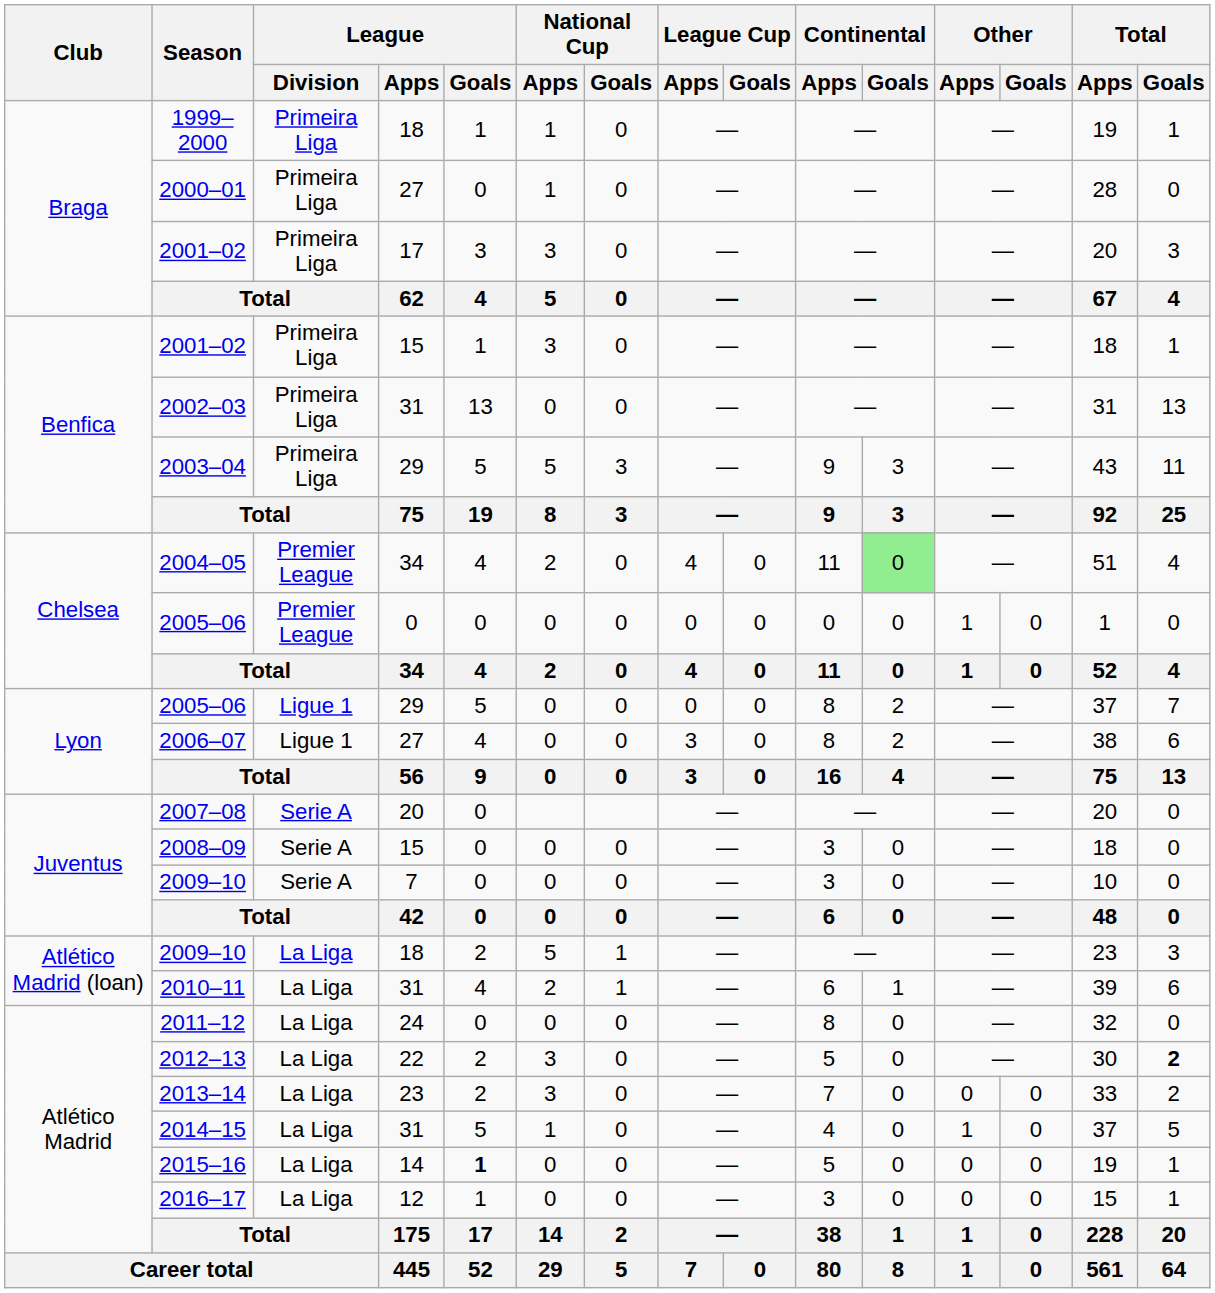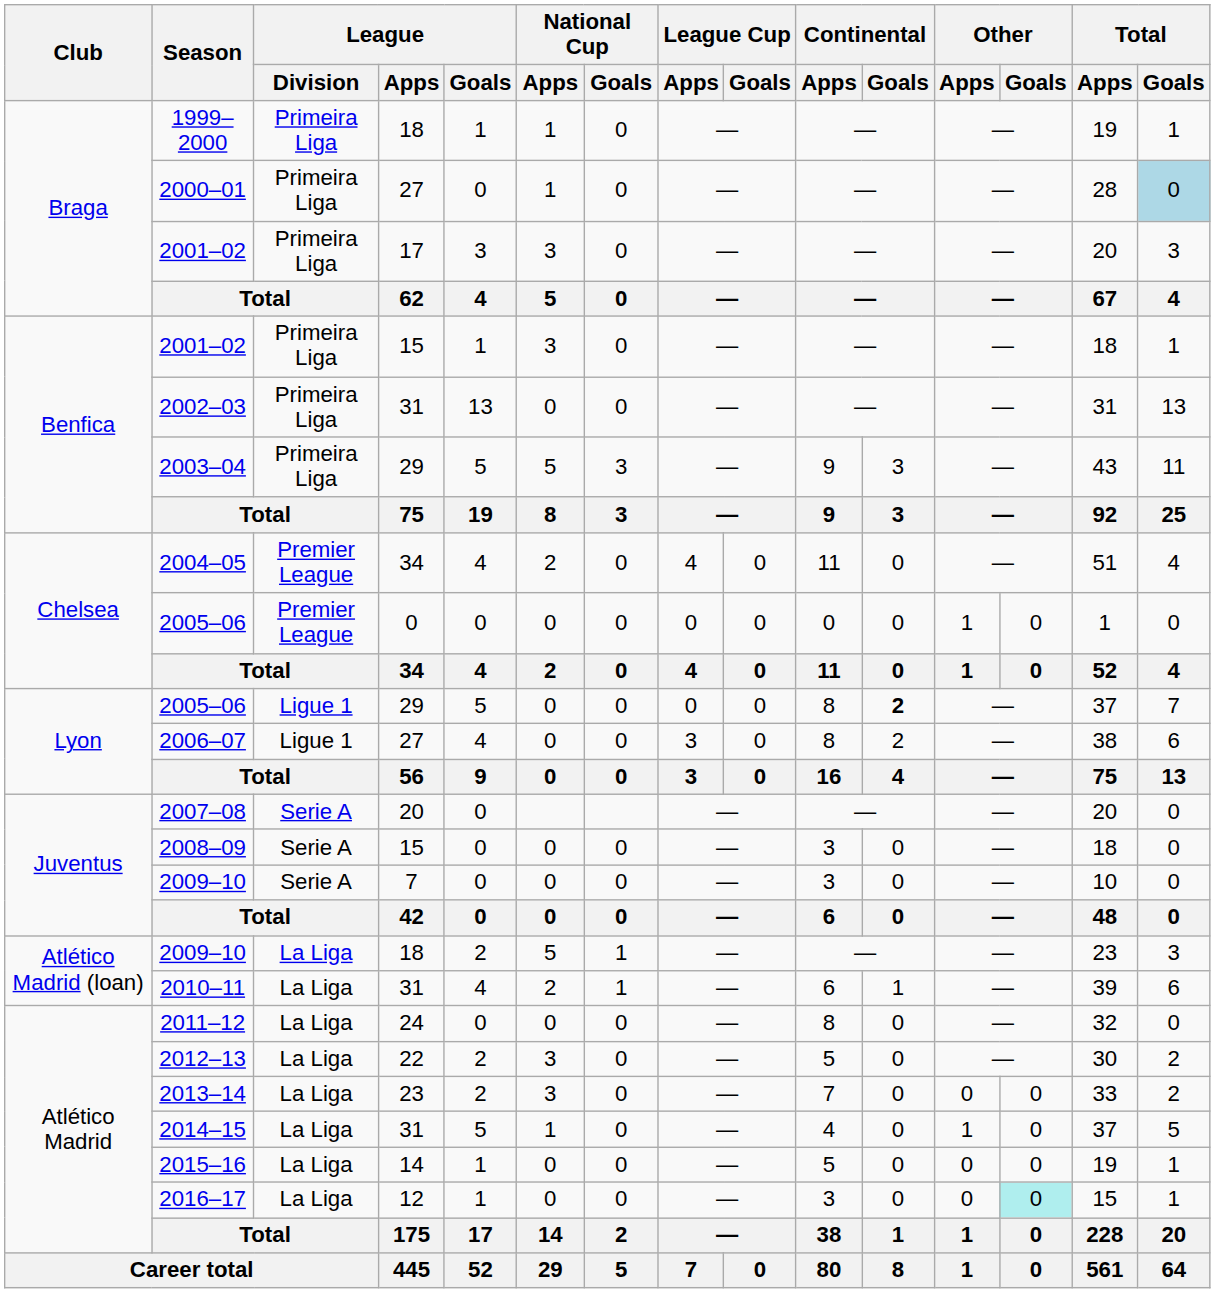2000–01 | Total / Goals: no background -> lightblue background
2004–05 | Continental / Goals: lightgreen background -> no background
2005–06 / 29 | Continental / Goals: normal -> bold
2012–13 | Total / Goals: bold -> normal
2015–16 | League / Goals: bold -> normal
2016–17 | Other / Goals: no background -> paleturquoise background
